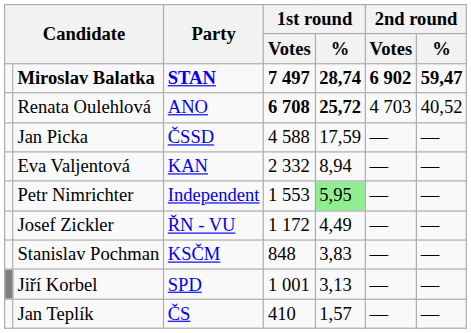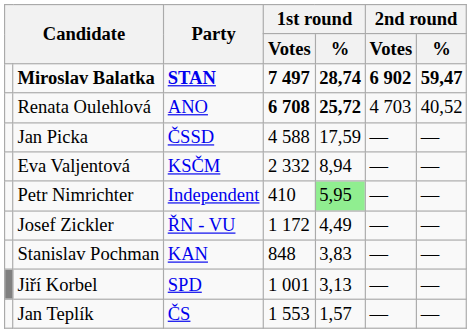Eva Valjentová | Party: KAN -> KSČM
Petr Nimrichter | 1st round / Votes: 1 553 -> 410
Stanislav Pochman | Party: KSČM -> KAN
Jan Teplík | 1st round / Votes: 410 -> 1 553
